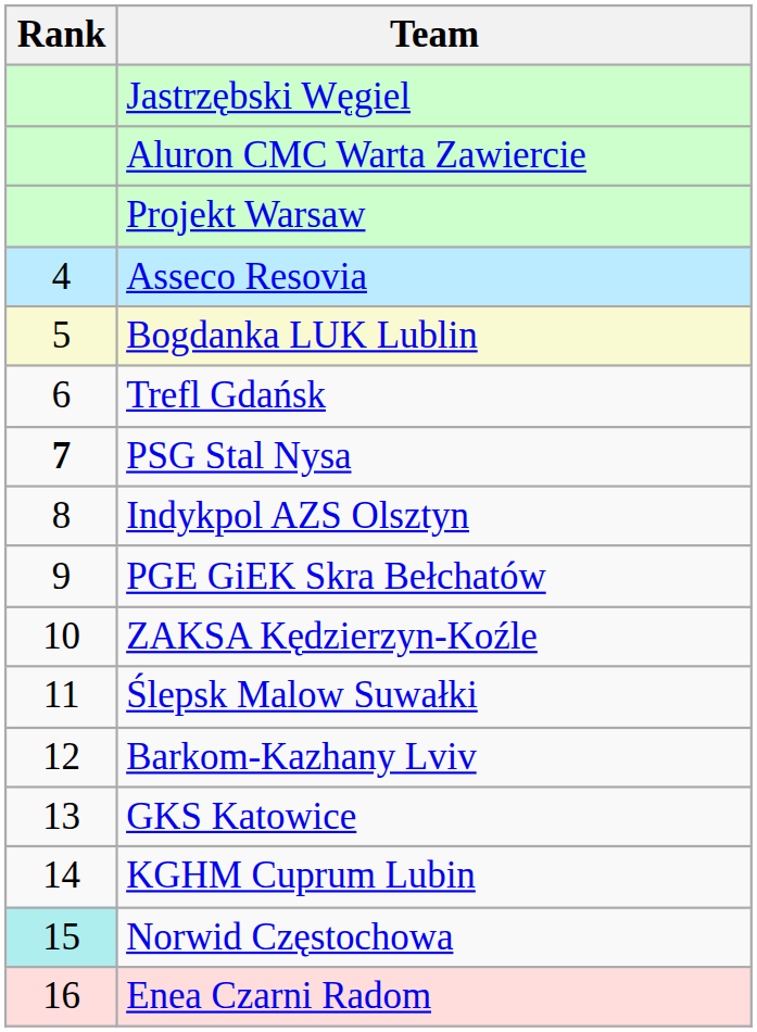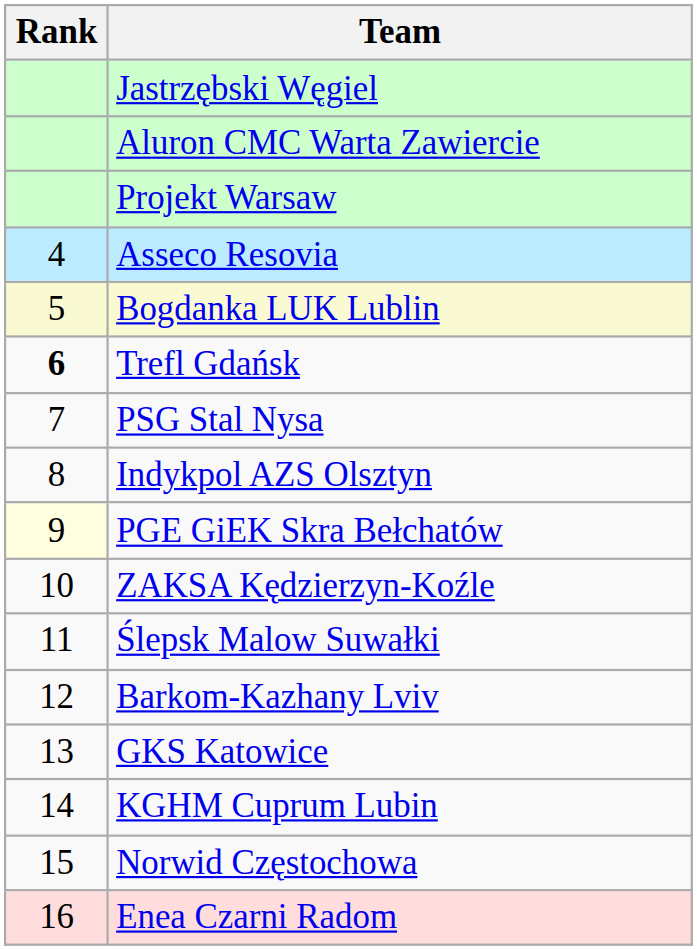Trefl Gdańsk | Rank: normal -> bold
PSG Stal Nysa | Rank: bold -> normal
PGE GiEK Skra Bełchatów | Rank: no background -> lightyellow background
Norwid Częstochowa | Rank: paleturquoise background -> no background
